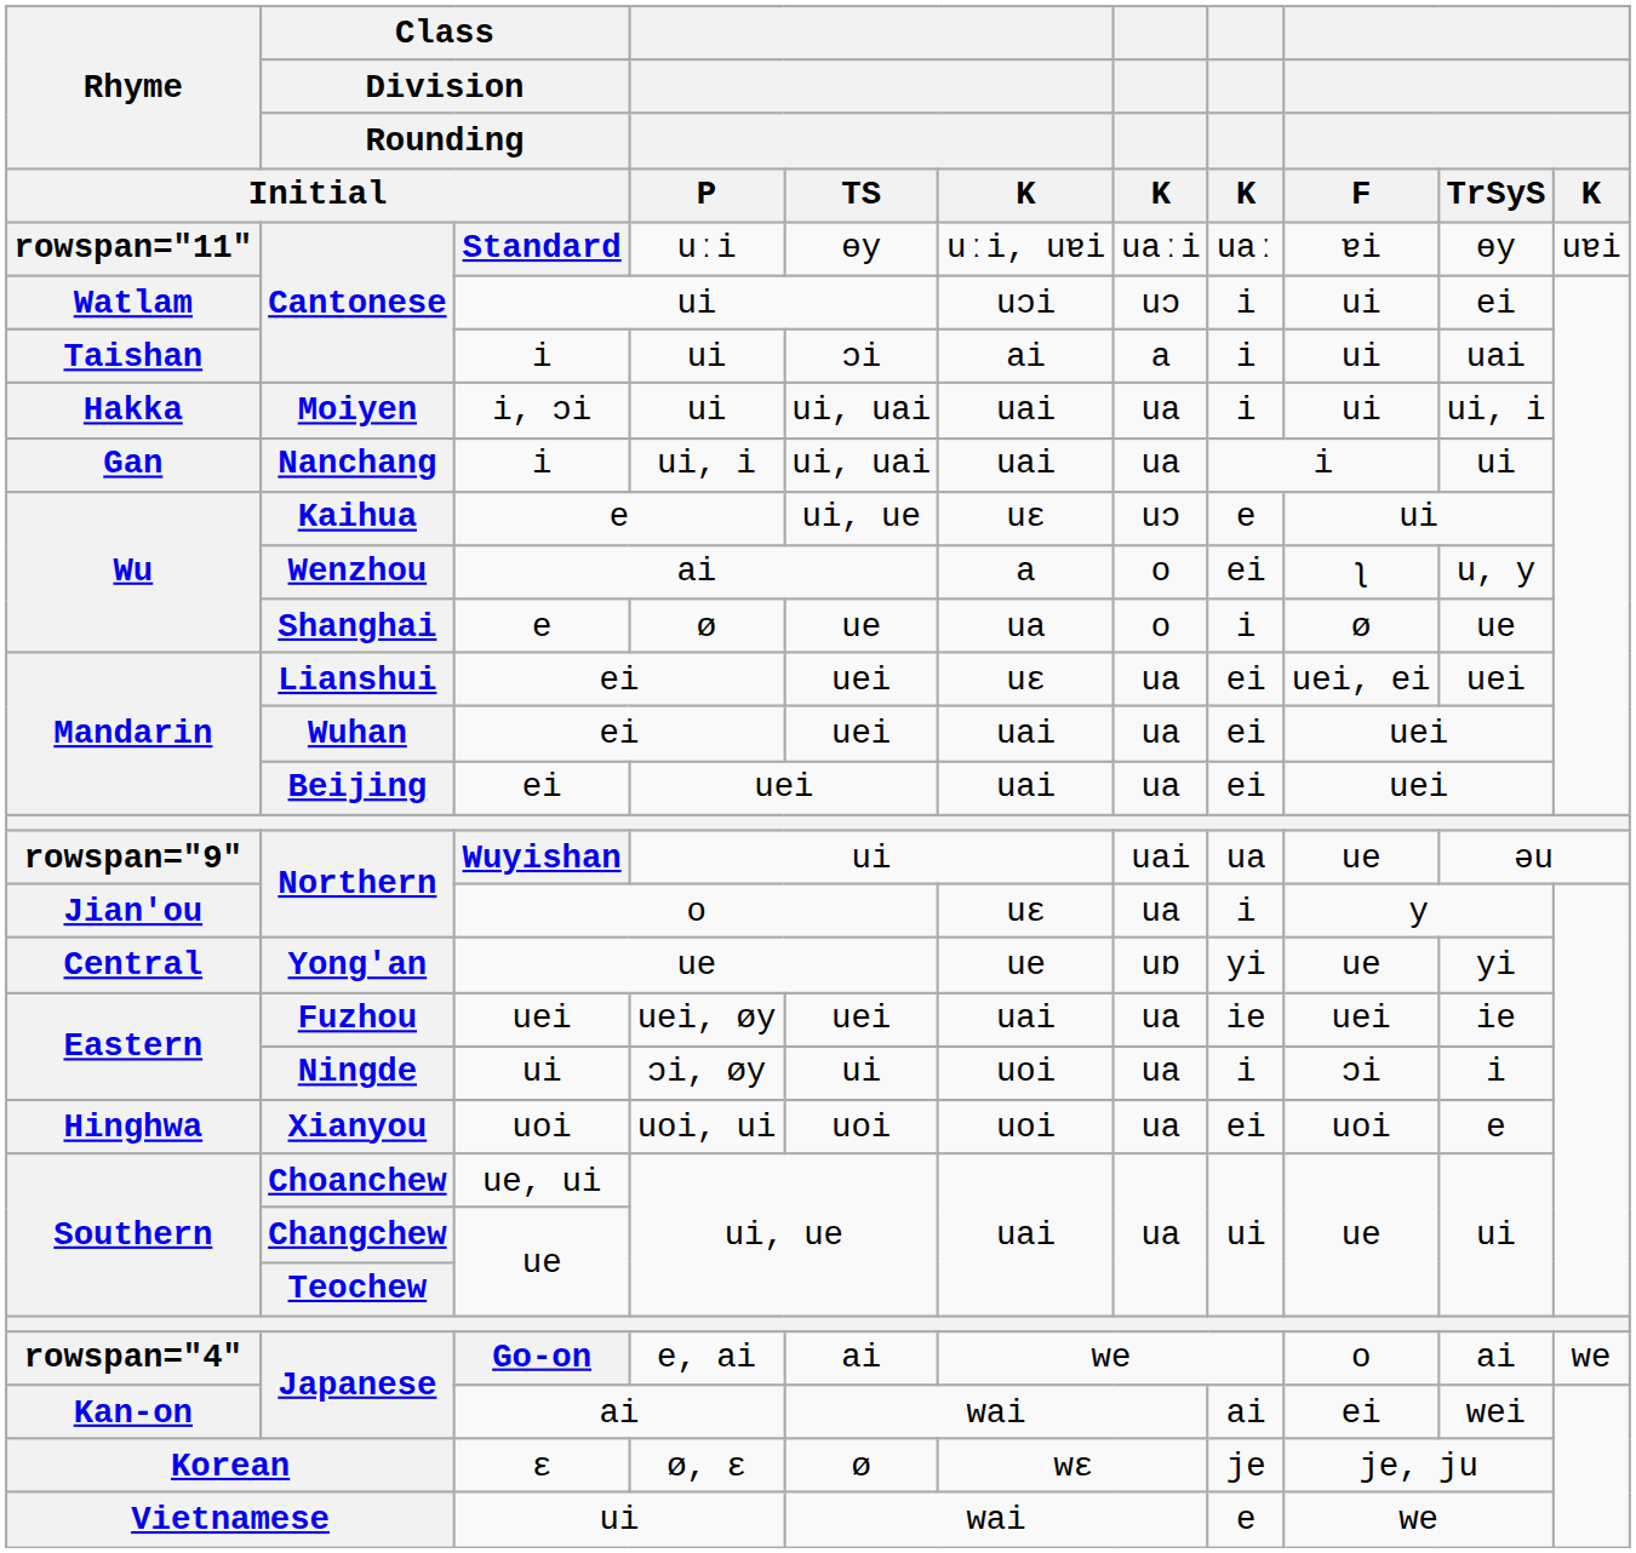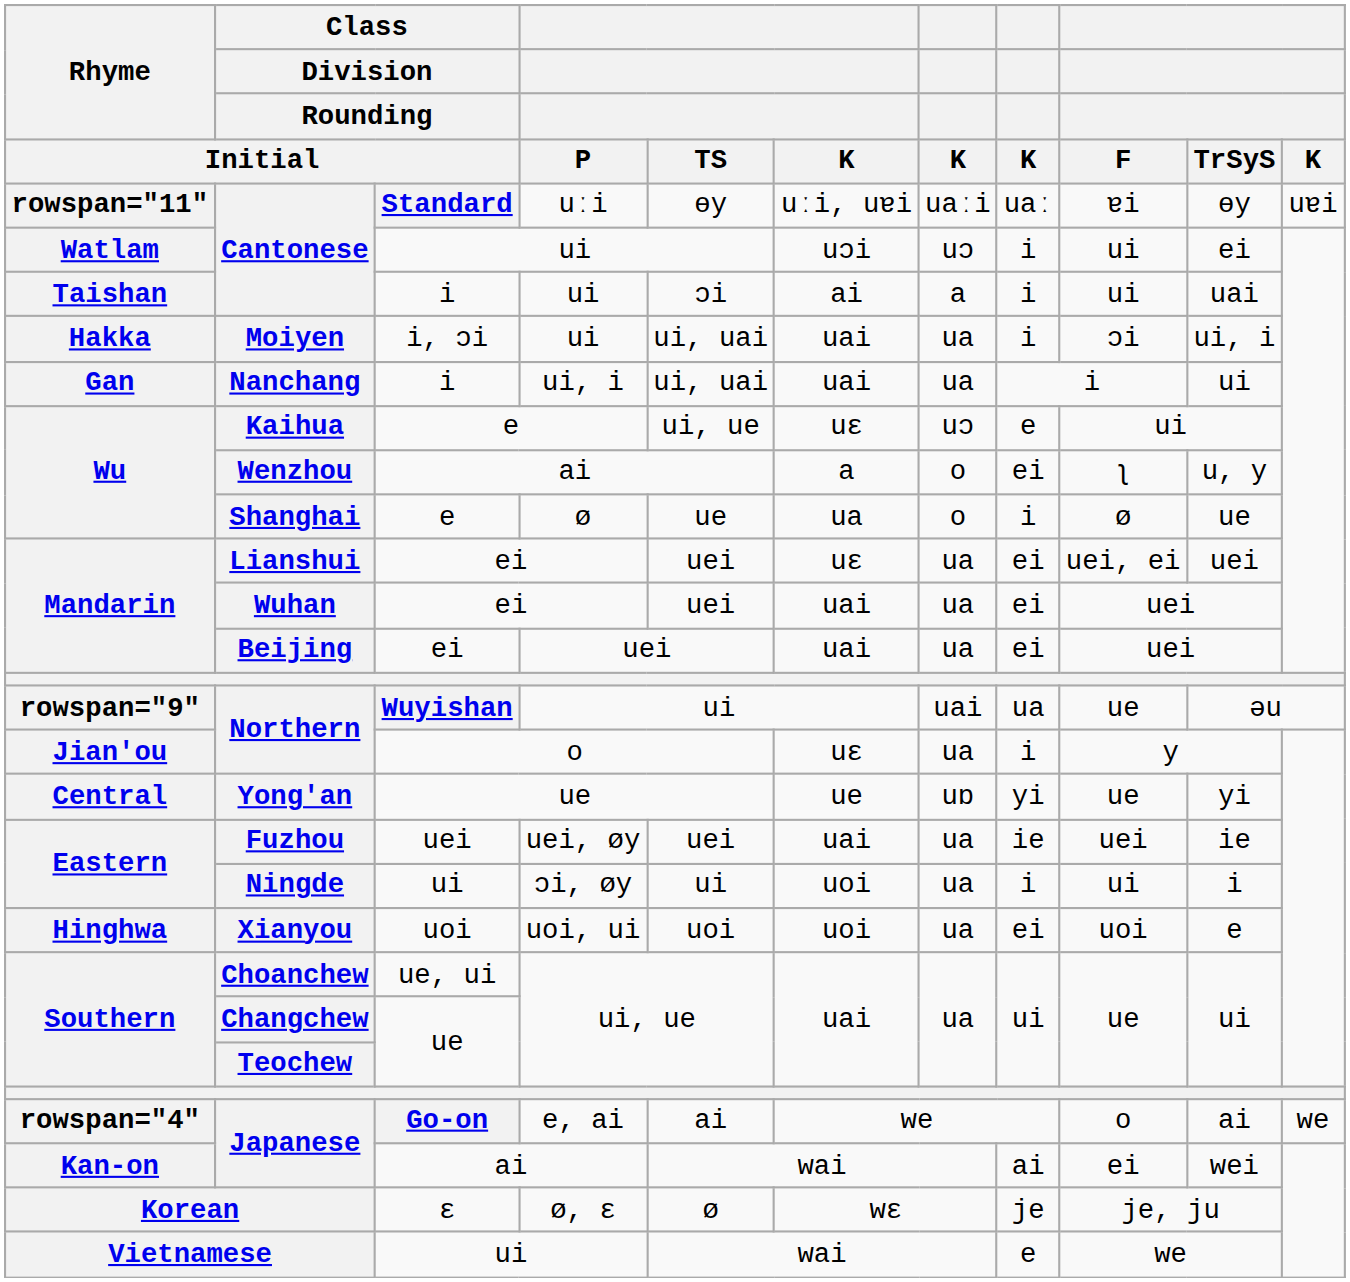Moiyen | F: ui -> ɔi
Ningde | F: ɔi -> ui
